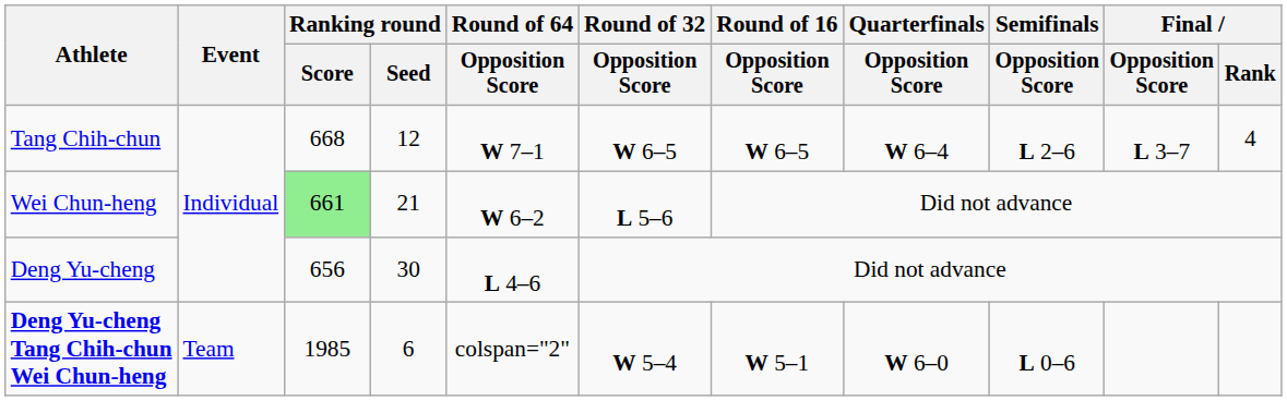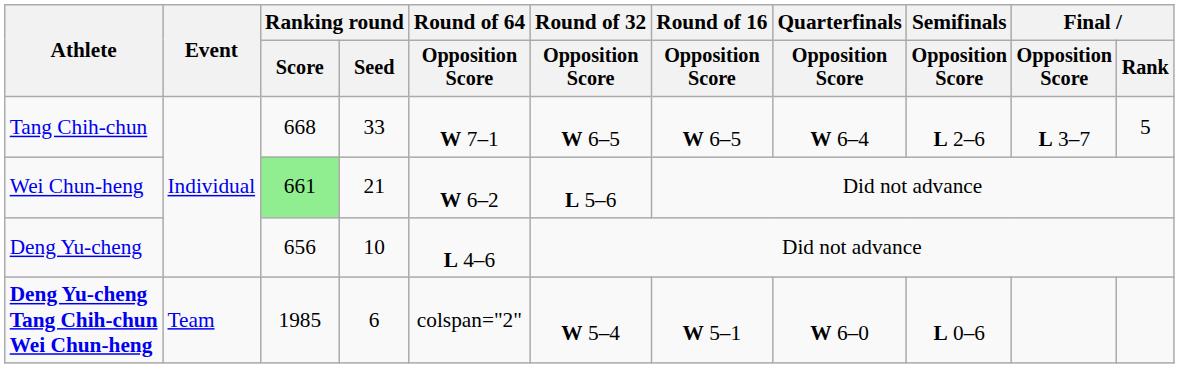Tang Chih-chun | Ranking round / Seed: 12 -> 33
Tang Chih-chun | Final / Rank: 4 -> 5
Deng Yu-cheng | Ranking round / Seed: 30 -> 10
